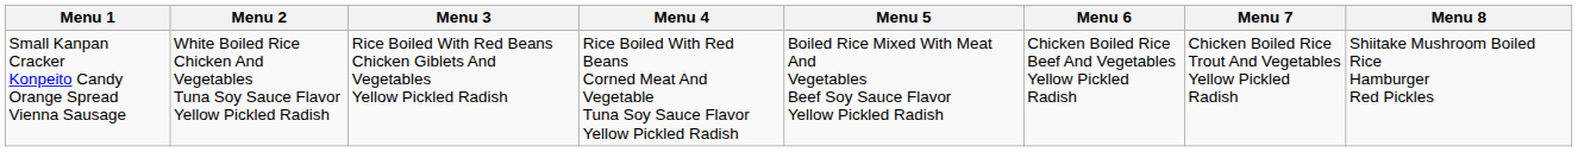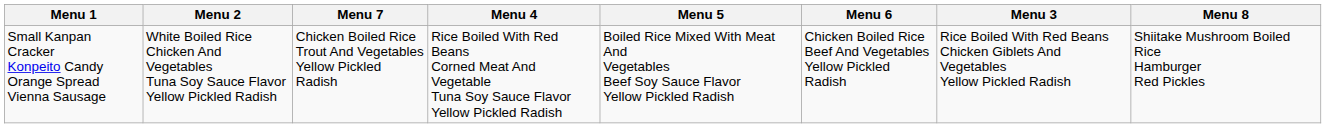columns swapped: Menu 3 <-> Menu 7
